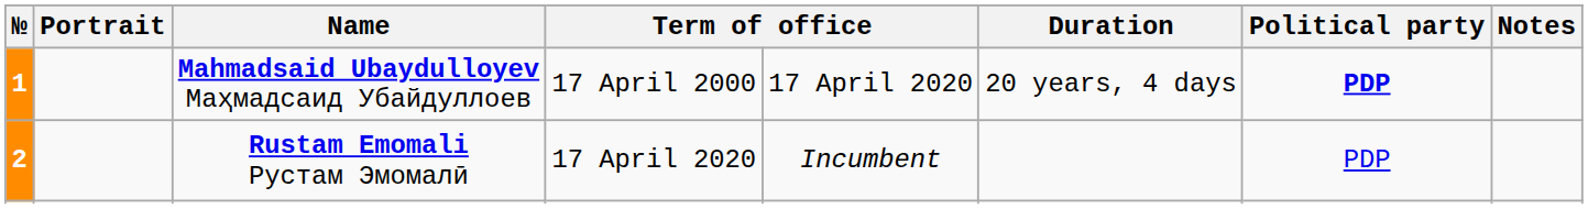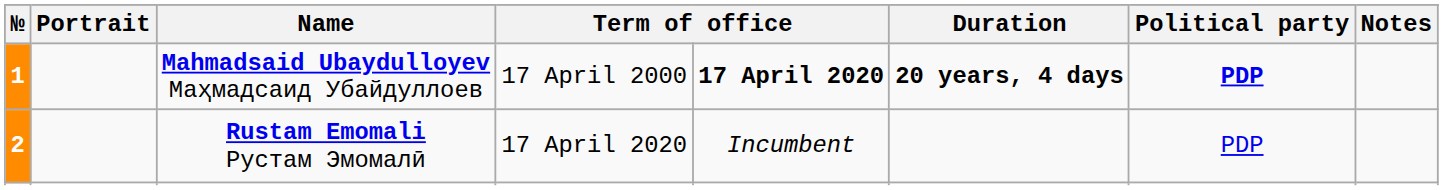1 | column 5: normal -> bold
1 | Duration: normal -> bold
